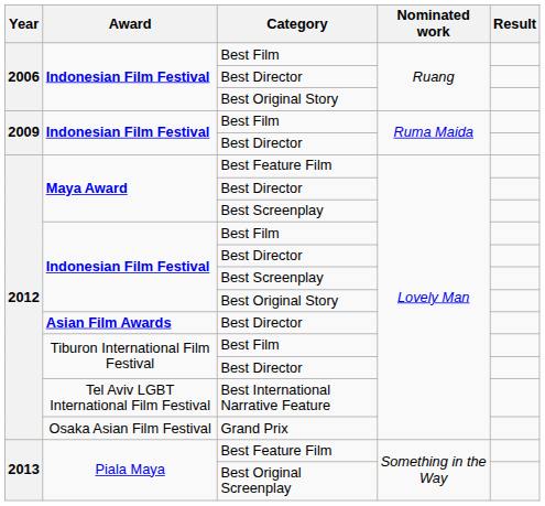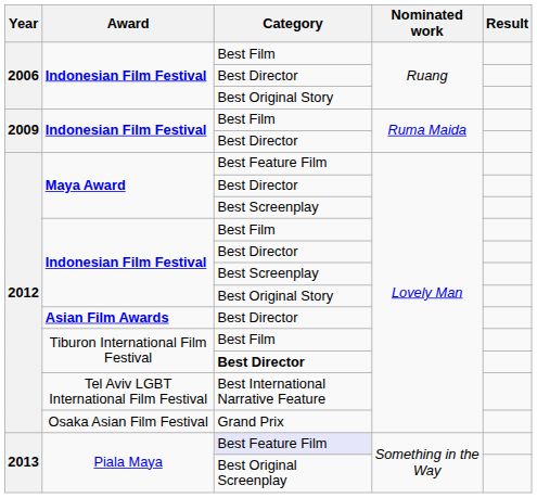Tiburon International Film Festival / Best Director | Category: normal -> bold
Piala Maya / Best Feature Film | Category: no background -> lavender background
